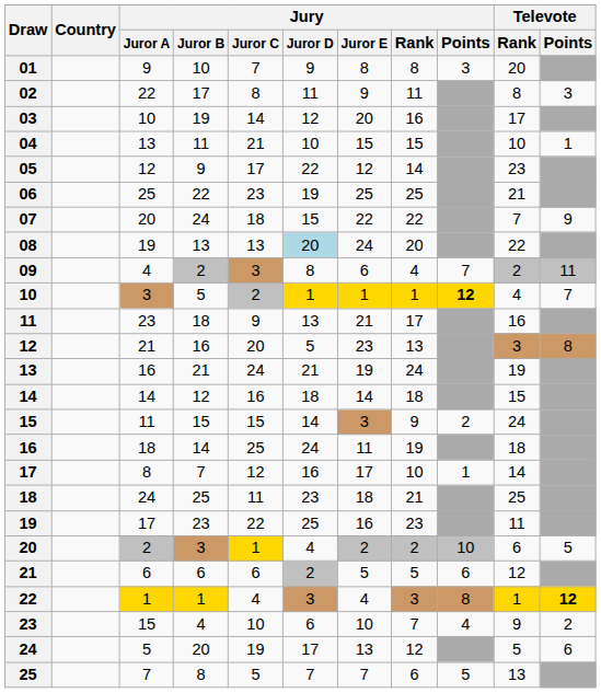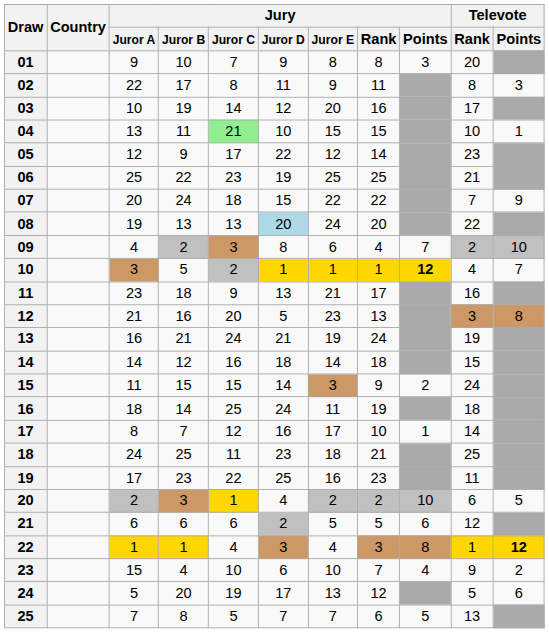04 | Jury / Juror C: no background -> lightgreen background
09 | Televote / Points: 11 -> 10
